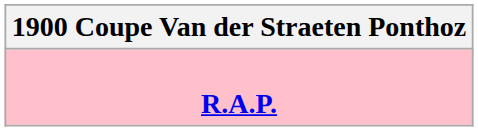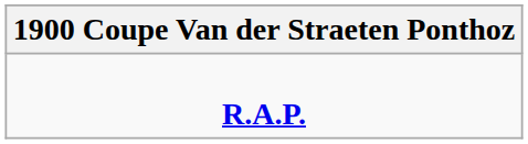row 2 | column 1: pink background -> no background
